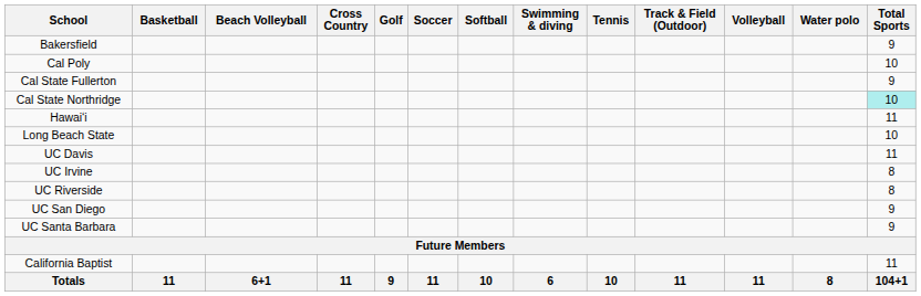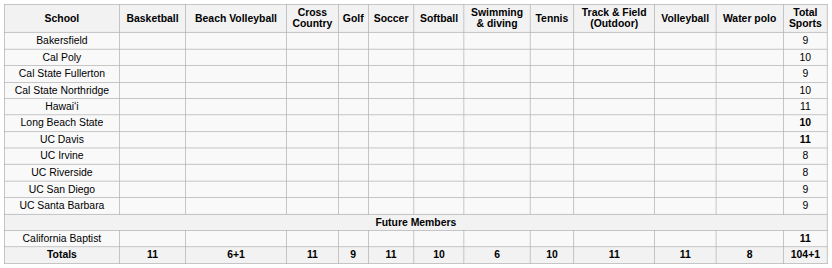Cal State Northridge | Total Sports: paleturquoise background -> no background
Long Beach State | Total Sports: normal -> bold
UC Davis | Total Sports: normal -> bold
California Baptist | Total Sports: normal -> bold
